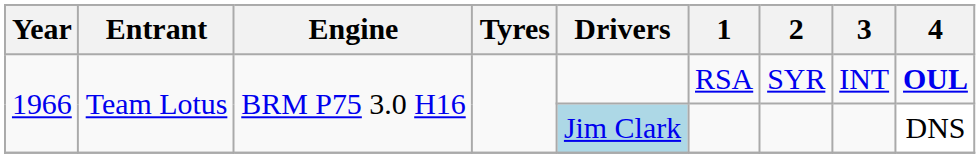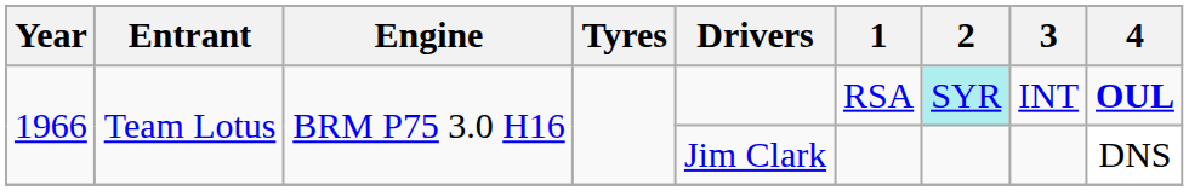row 2 | 2: no background -> paleturquoise background
row 3 | Drivers: lightblue background -> no background
